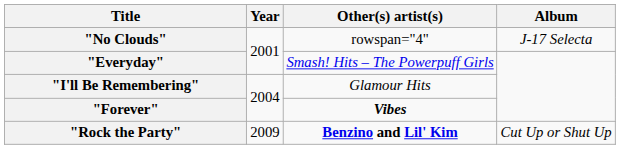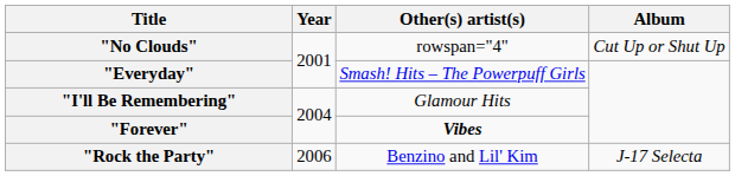"No Clouds" | Album: J-17 Selecta -> Cut Up or Shut Up
"Rock the Party" | Year: 2009 -> 2006
"Rock the Party" | Other(s) artist(s): bold -> normal
"Rock the Party" | Album: Cut Up or Shut Up -> J-17 Selecta
